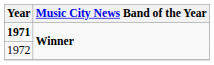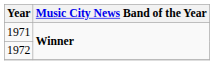1971 | Year: bold -> normal
